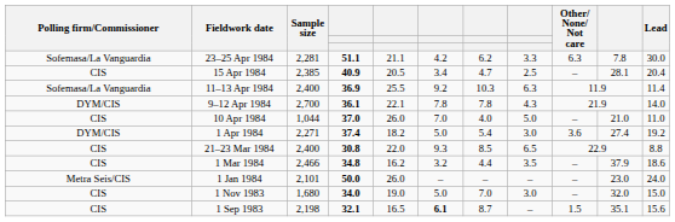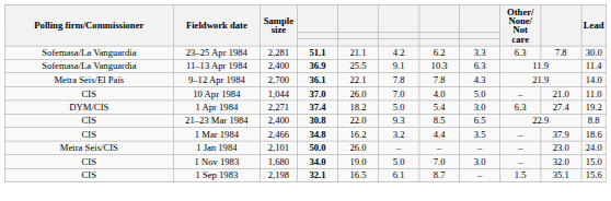- row: CIS | 15 Apr 1984 | 2,385 | 40.9 | 20.5 | 3.4 | 4.7 | 2.5 | – | 28.1 | 20.4
11–13 Apr 1984 | column 6: 9.2 -> 9.1
9–12 Apr 1984 | Polling firm/Commissioner: DYM/CIS -> Metra Seis/El País
1 Apr 1984 | Other/ None/ Not care: 3.6 -> 6.3
1 Sep 1983 | column 6: bold -> normal
